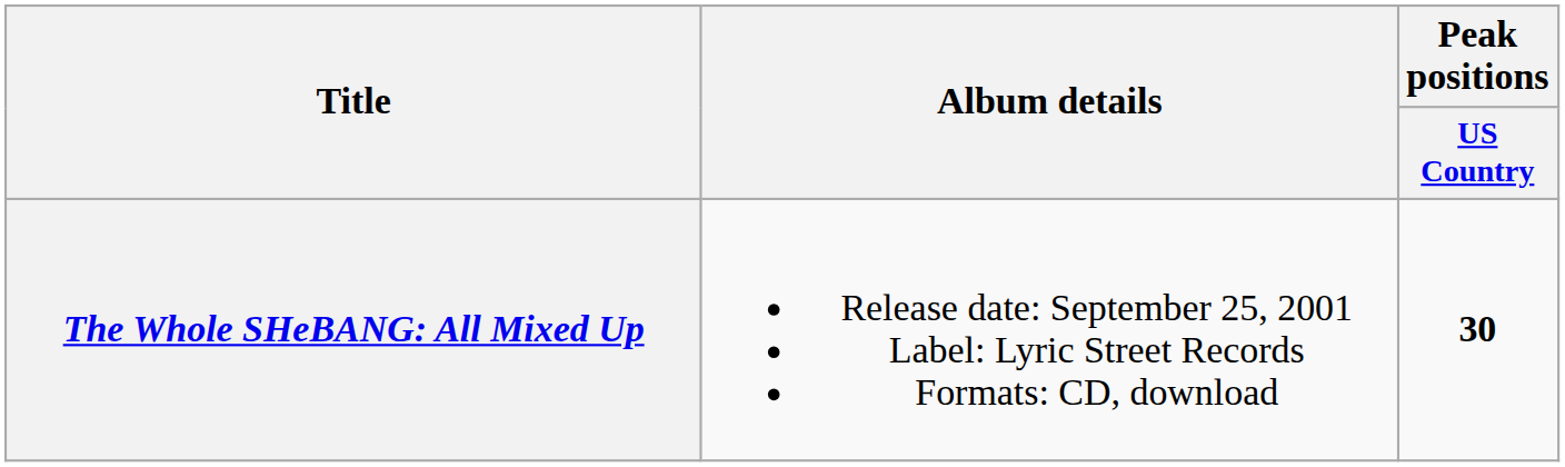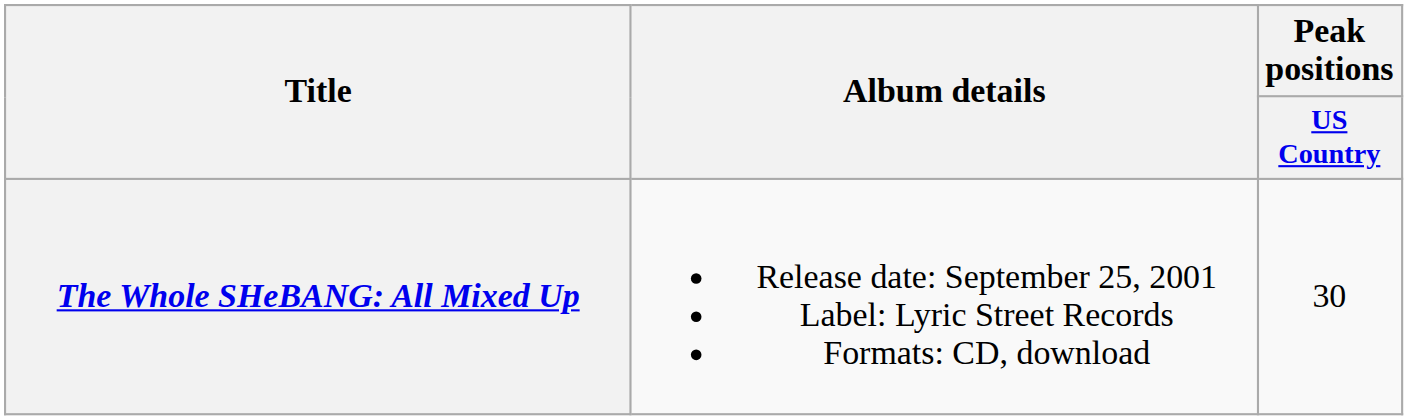row 3 | Peak positions / US Country: bold -> normal
